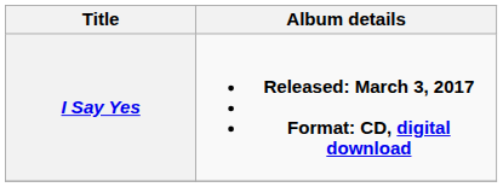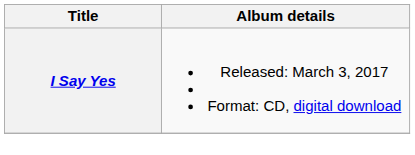I Say Yes | Album details: bold -> normal
